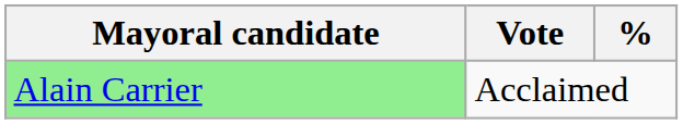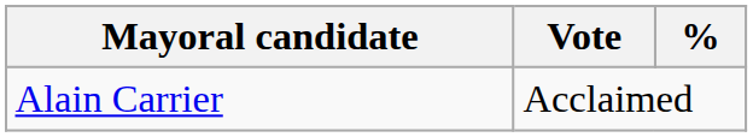Alain Carrier | Mayoral candidate: lightgreen background -> no background
